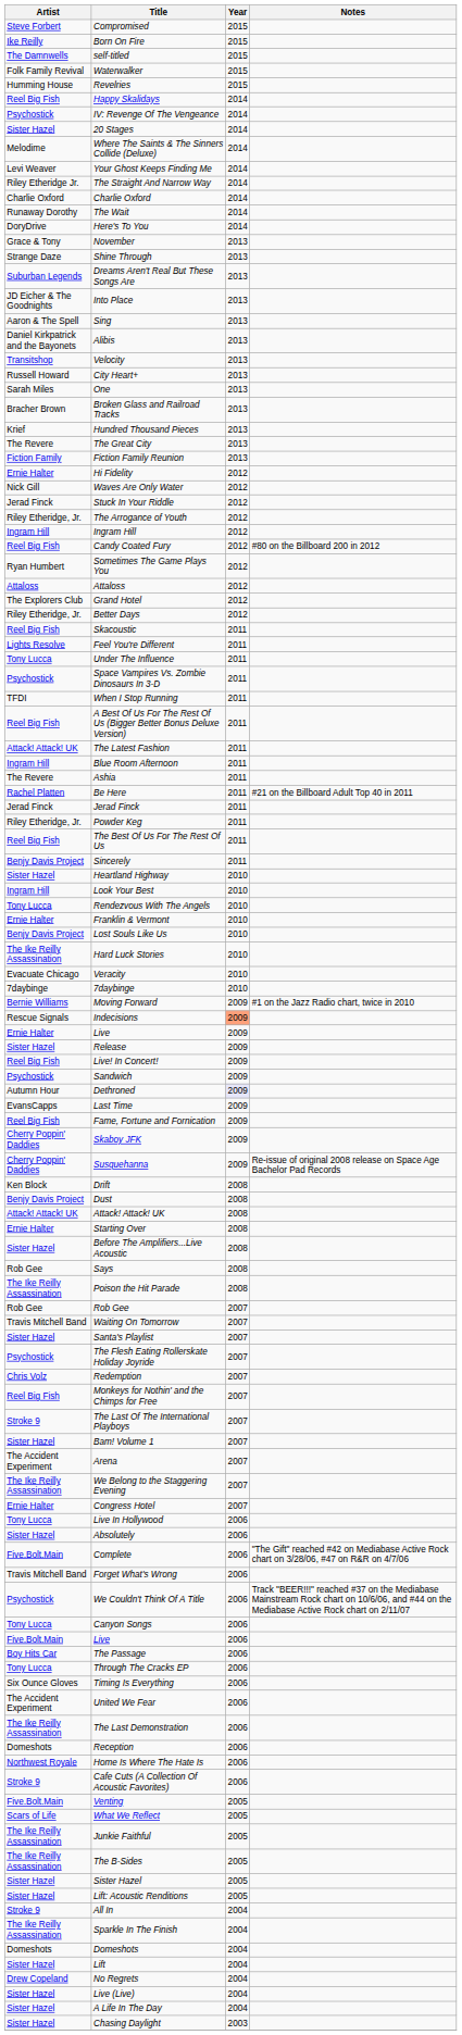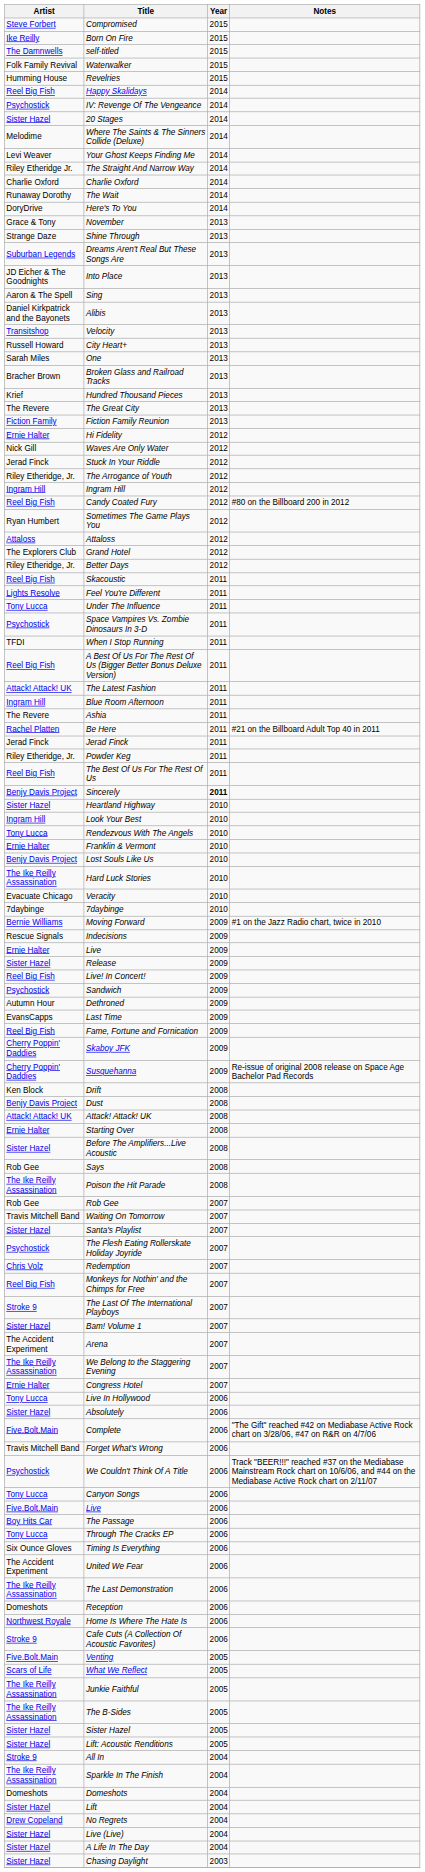Sincerely | Year: normal -> bold
Indecisions | Year: lightsalmon background -> no background
Dethroned | Year: lavender background -> no background
